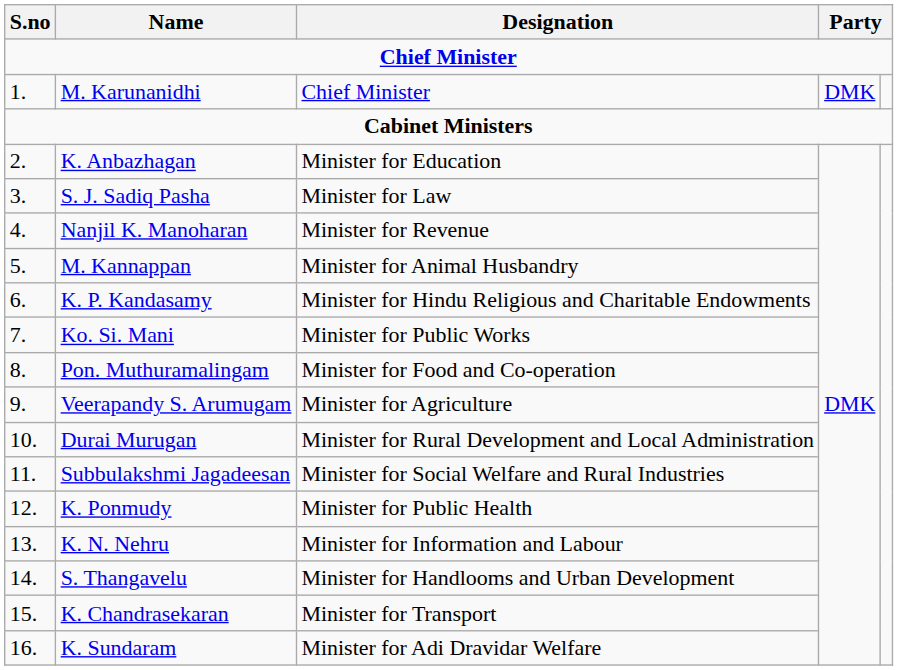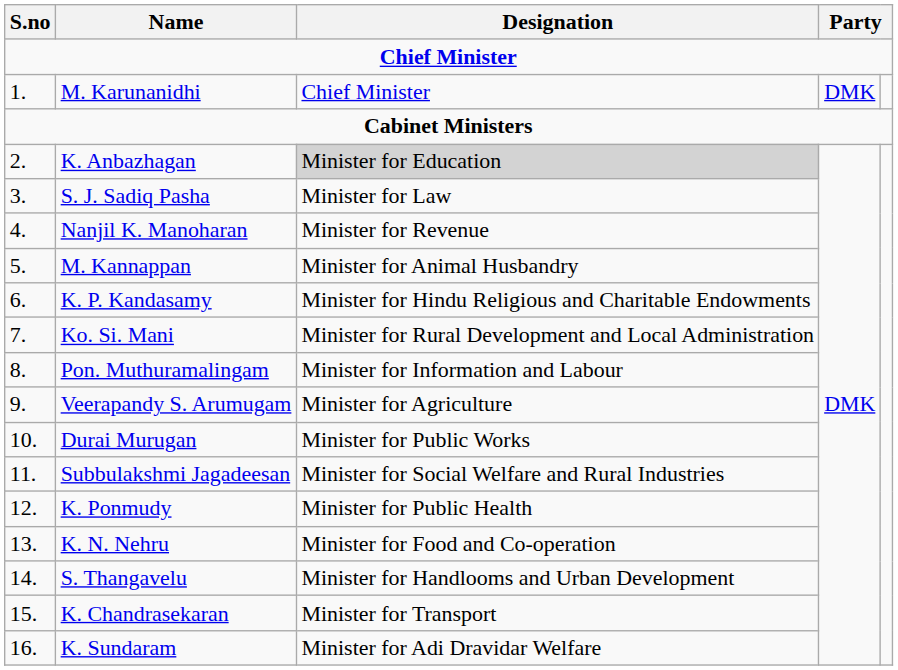K. Anbazhagan | Designation: no background -> lightgrey background
Ko. Si. Mani | Designation: Minister for Public Works -> Minister for Rural Development and Local Administration
Pon. Muthuramalingam | Designation: Minister for Food and Co-operation -> Minister for Information and Labour
Durai Murugan | Designation: Minister for Rural Development and Local Administration -> Minister for Public Works
K. N. Nehru | Designation: Minister for Information and Labour -> Minister for Food and Co-operation
